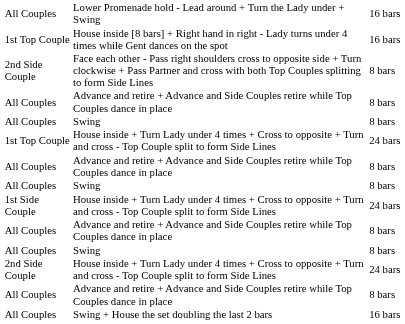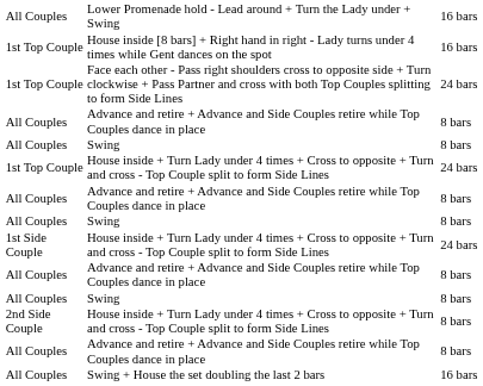row 3 | column 1: 2nd Side Couple -> 1st Top Couple
row 3 | column 3: 8 bars -> 24 bars
row 12 | column 3: 24 bars -> 8 bars
